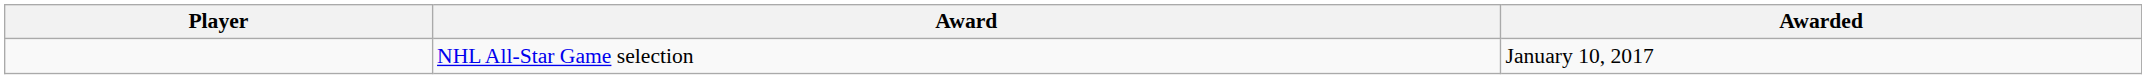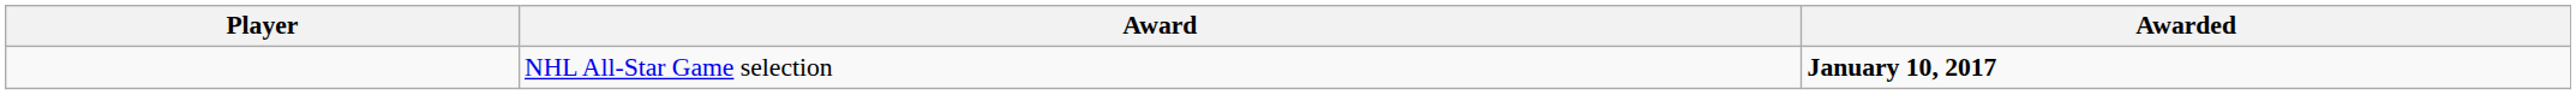row 2 | Awarded: normal -> bold
